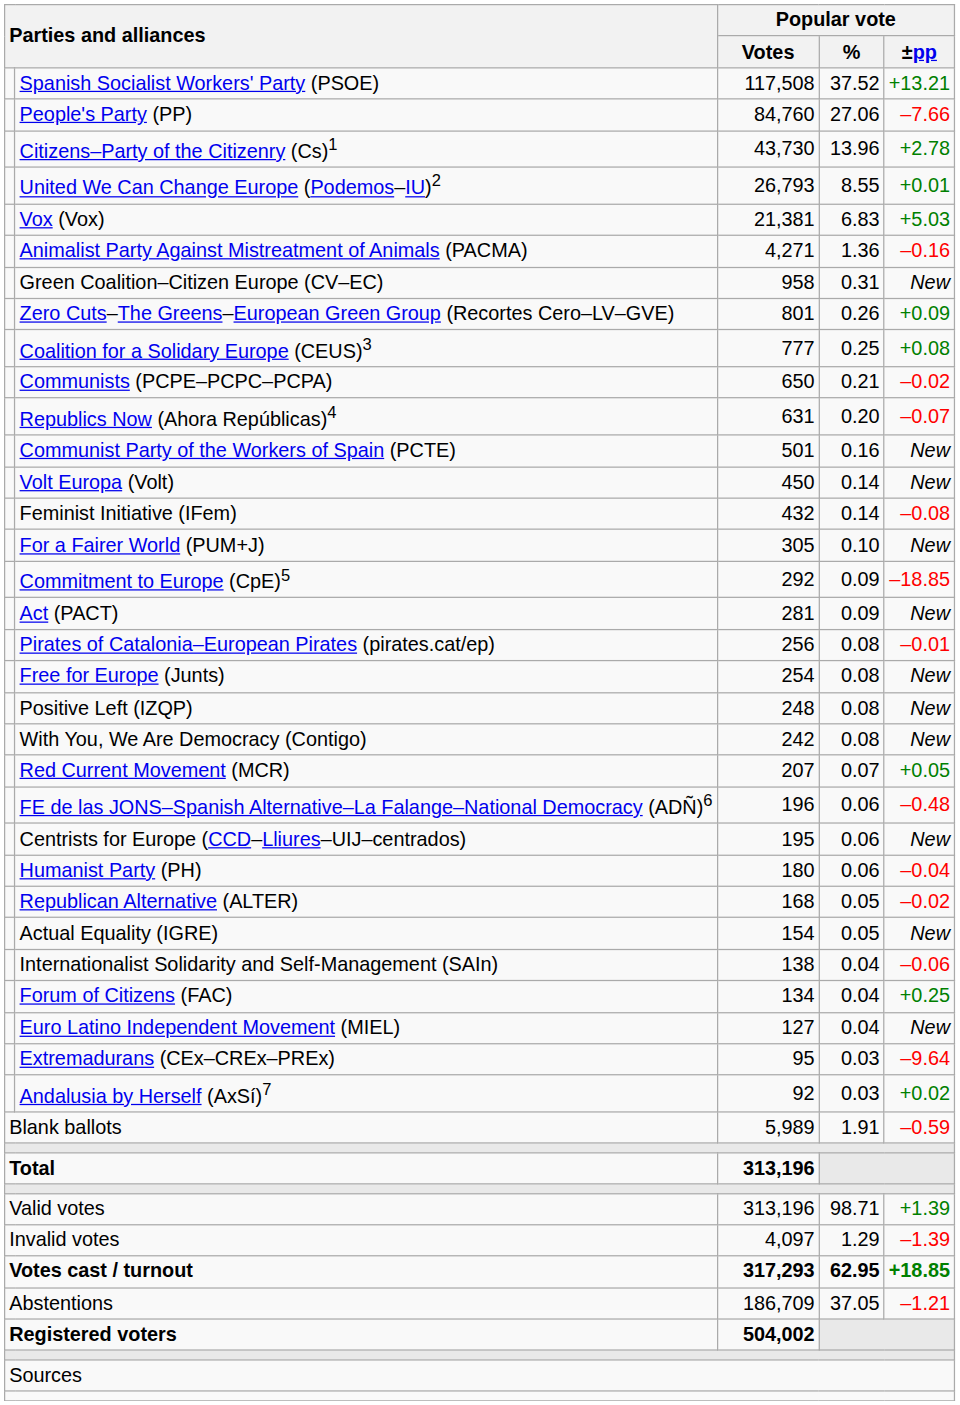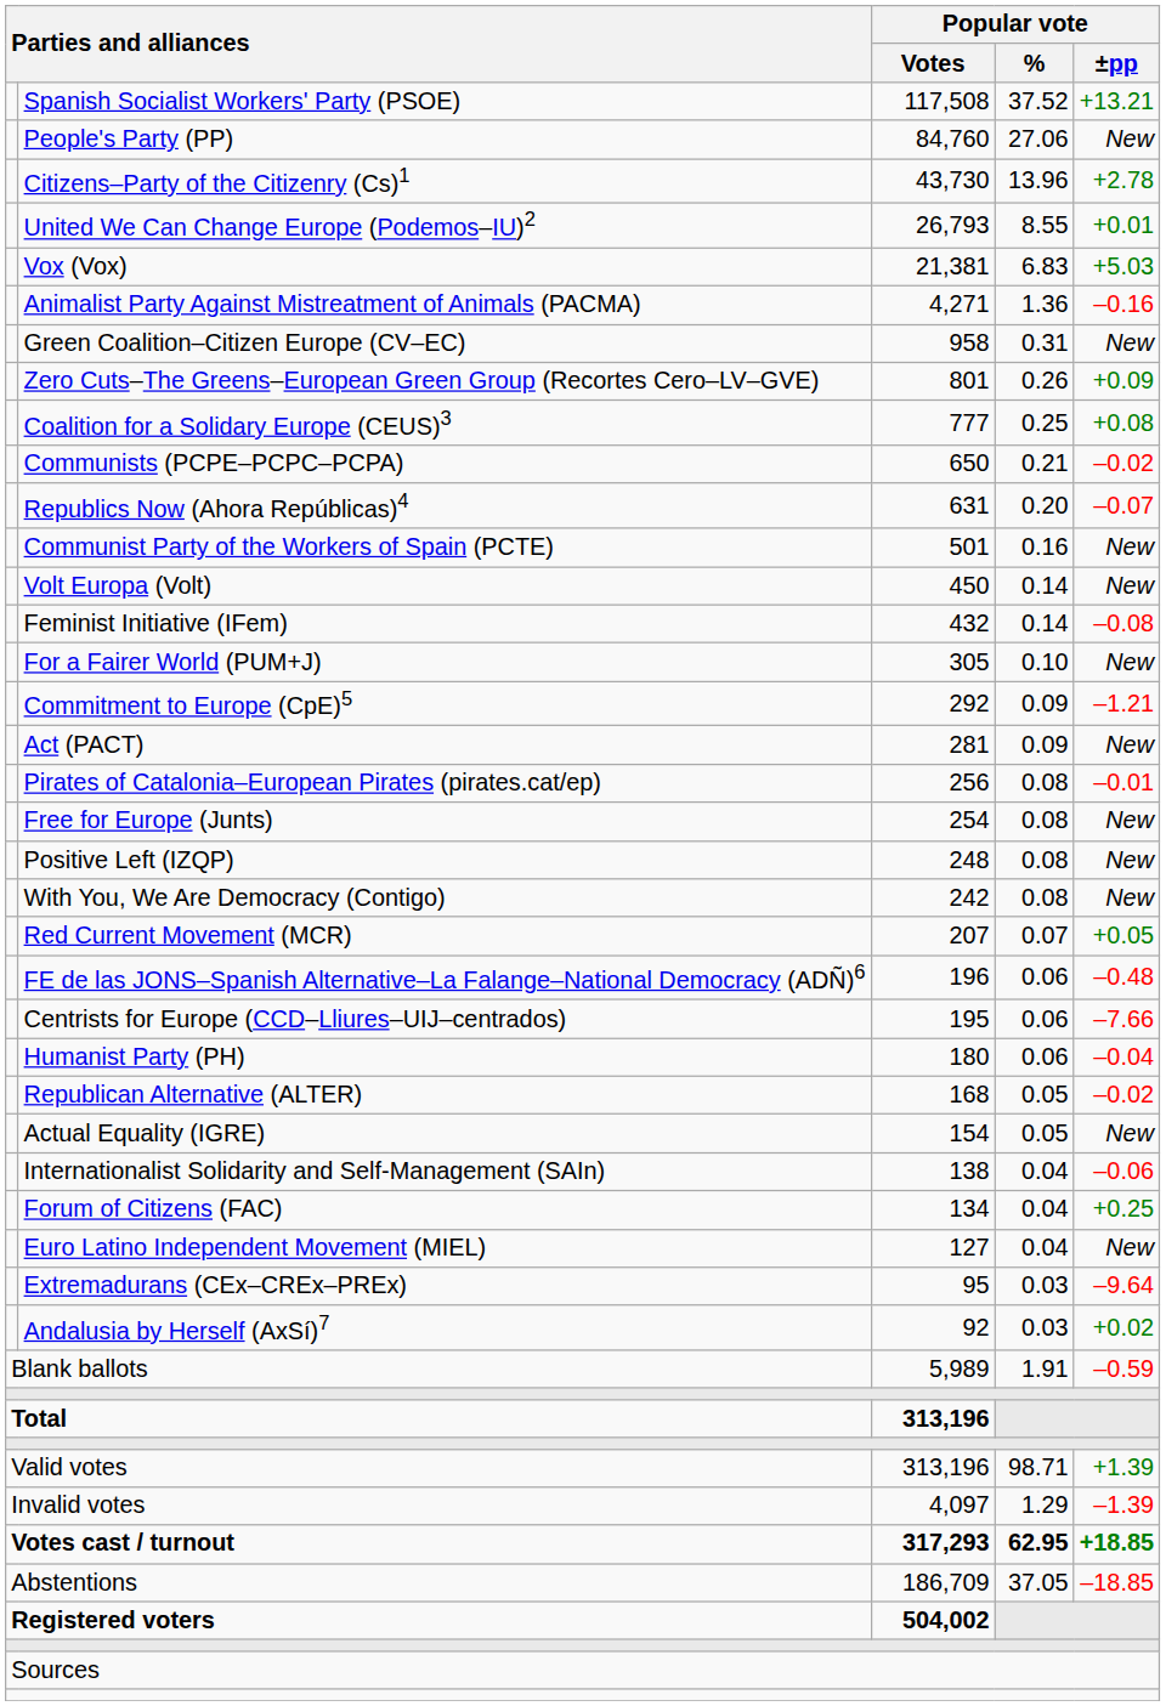People's Party (PP) | Popular vote / ±pp: –7.66 -> New
Commitment to Europe (CpE)5 | Popular vote / ±pp: –18.85 -> –1.21
Centrists for Europe (CCD–Lliures–UIJ–centrados) | Popular vote / ±pp: New -> –7.66
Abstentions | Popular vote / ±pp: –1.21 -> –18.85
